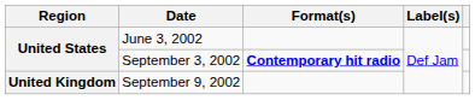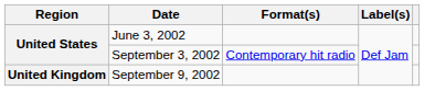September 3, 2002 | Format(s): bold -> normal
